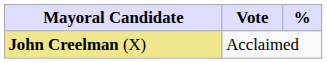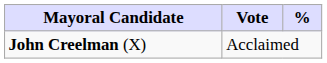John Creelman (X) | Mayoral Candidate: khaki background -> no background
